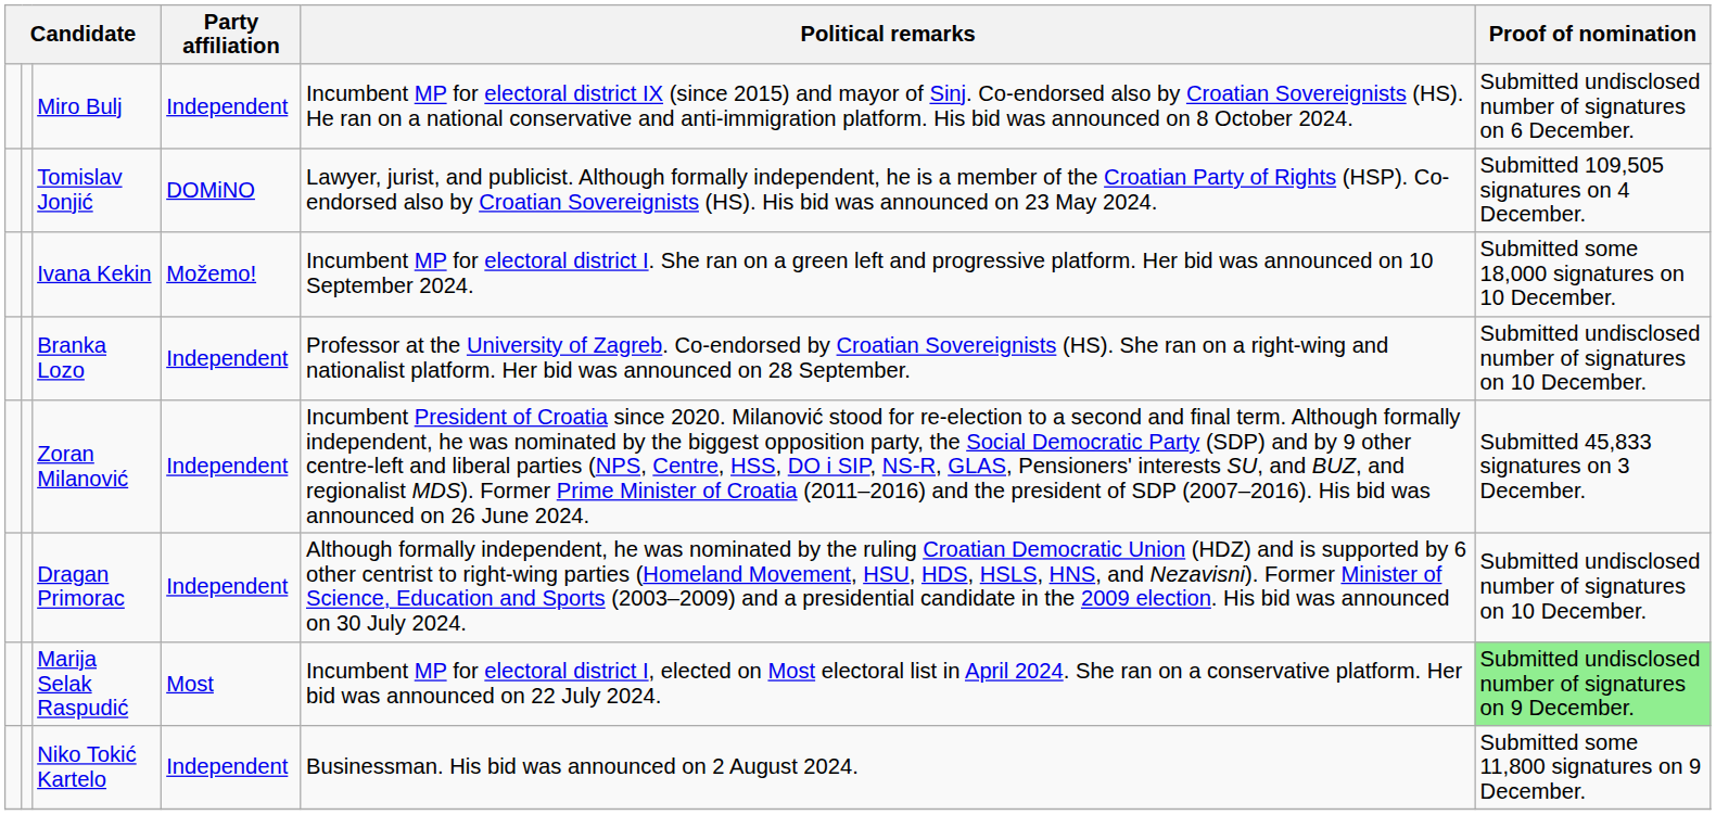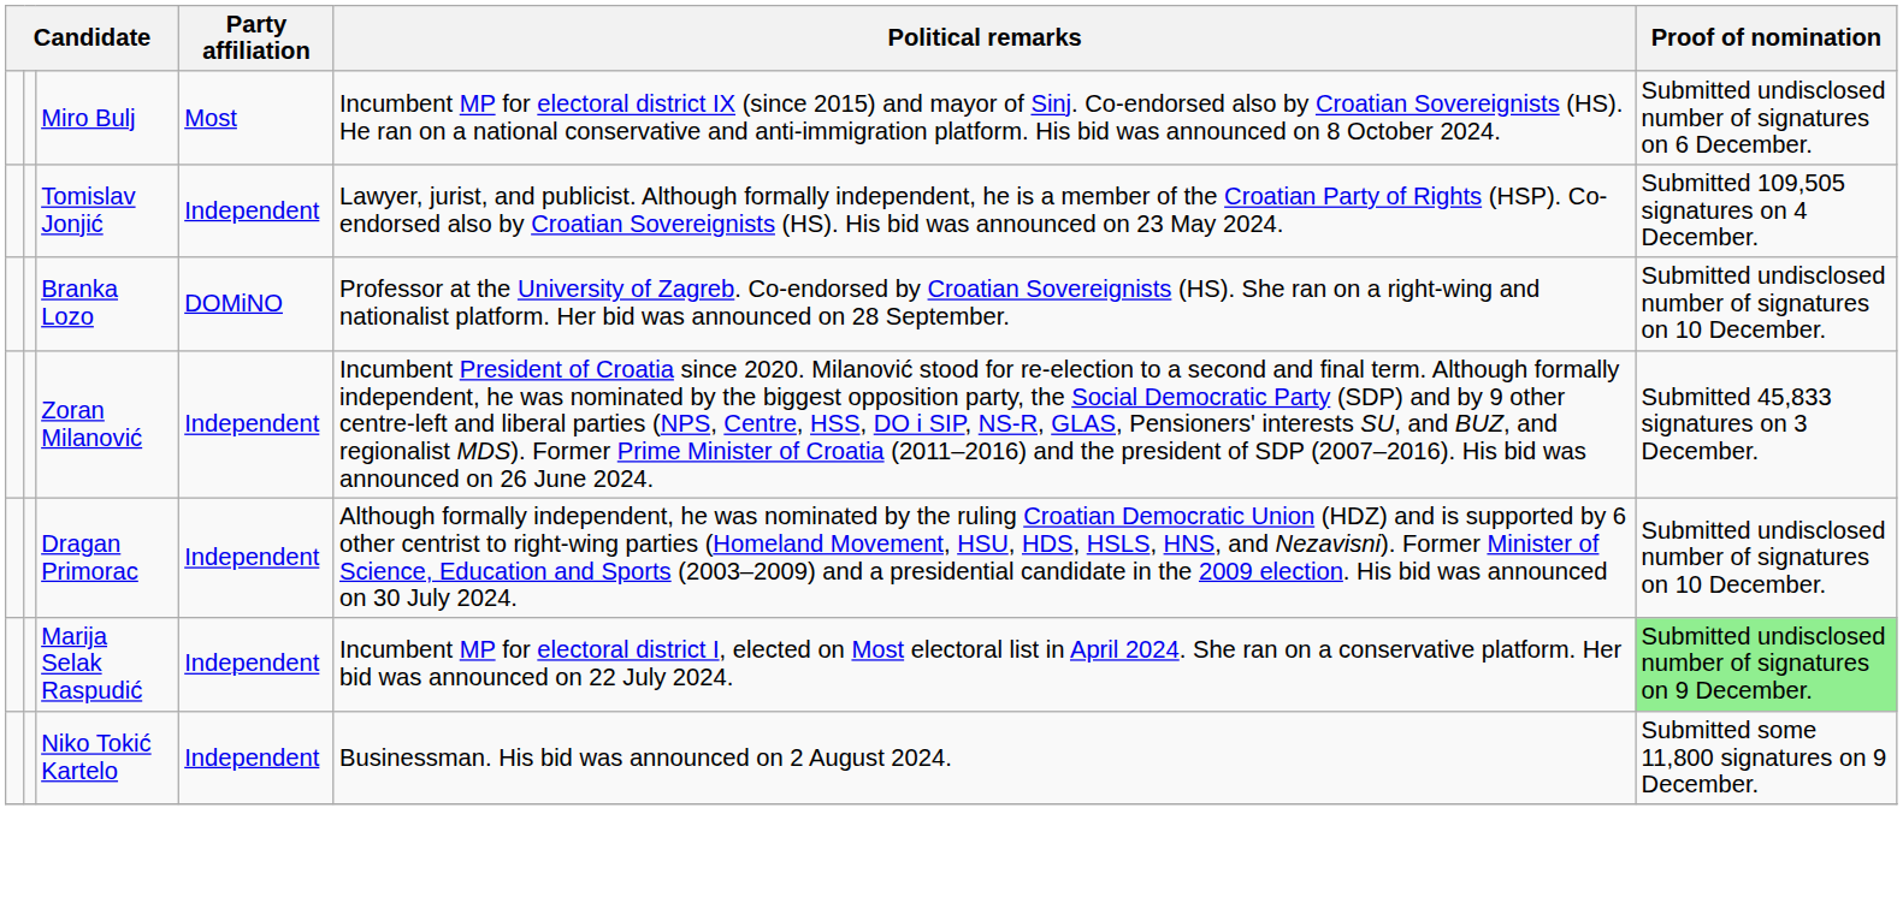Miro Bulj | Party affiliation: Independent -> Most
Tomislav Jonjić | Party affiliation: DOMiNO -> Independent
- row: Ivana Kekin | Možemo! | Incumbent MP for electoral district I. She ran on a green left and progressive platform. Her bid was announced on 10 September 2024. | Submitted some 18,000 signatures on 10 December.
Branka Lozo | Party affiliation: Independent -> DOMiNO
Marija Selak Raspudić | Party affiliation: Most -> Independent
